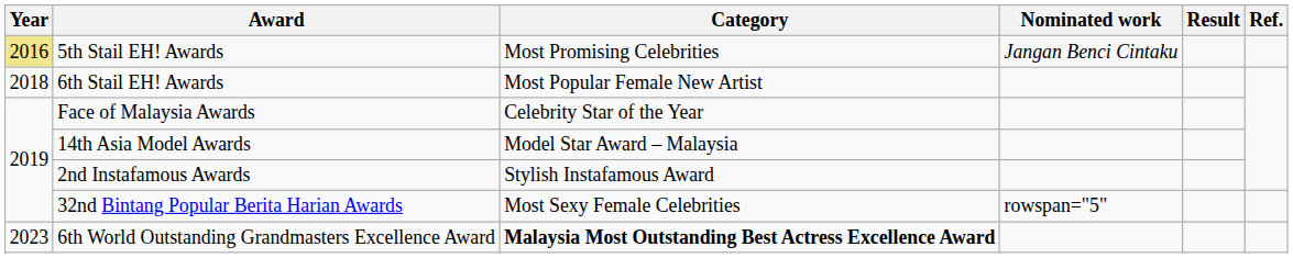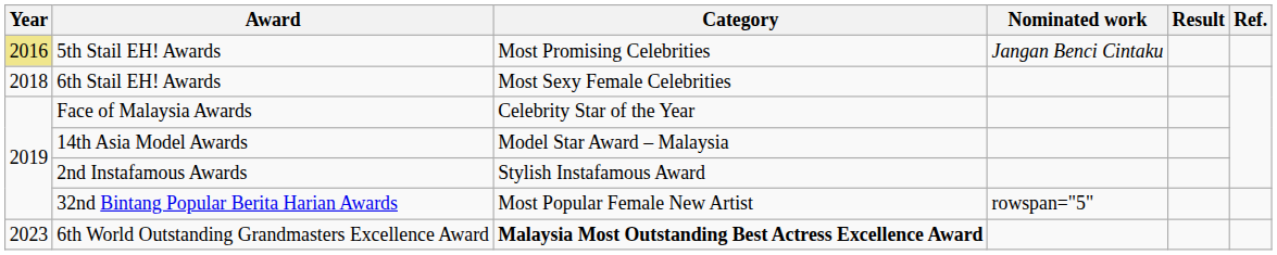6th Stail EH! Awards | Category: Most Popular Female New Artist -> Most Sexy Female Celebrities
32nd Bintang Popular Berita Harian Awards | Category: Most Sexy Female Celebrities -> Most Popular Female New Artist
